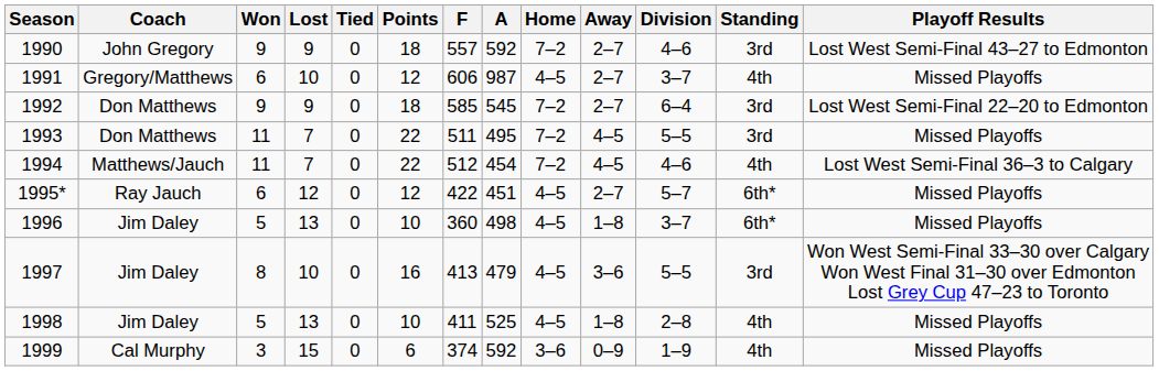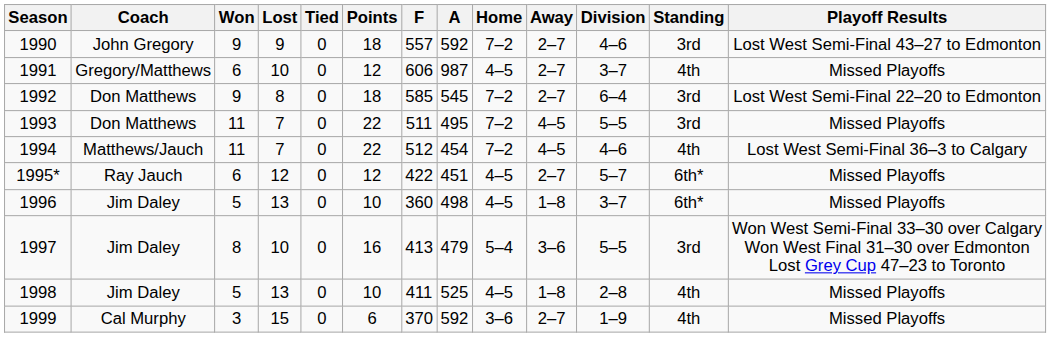1992 | Lost: 9 -> 8
1997 | Home: 4–5 -> 5–4
1999 | F: 374 -> 370
1999 | Away: 0–9 -> 2–7
